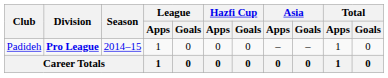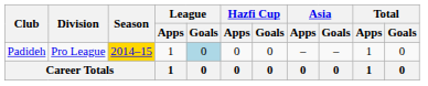Padideh | Division: bold -> normal
Padideh | Season: no background -> gold background
Padideh | League / Goals: no background -> lightblue background
